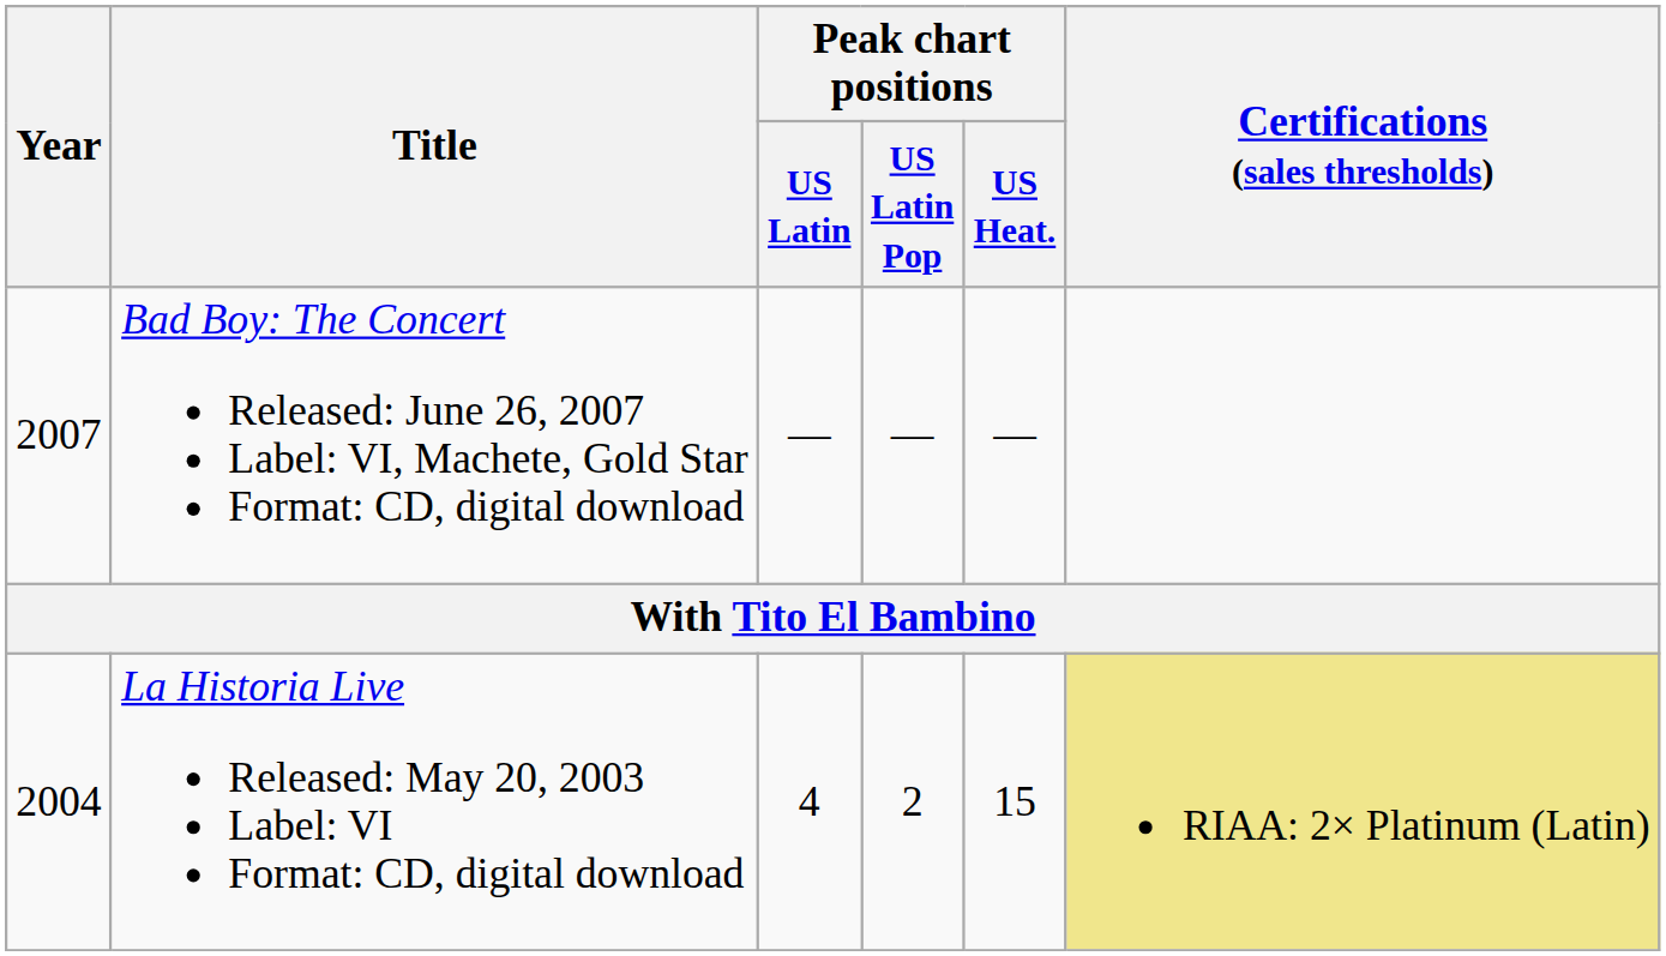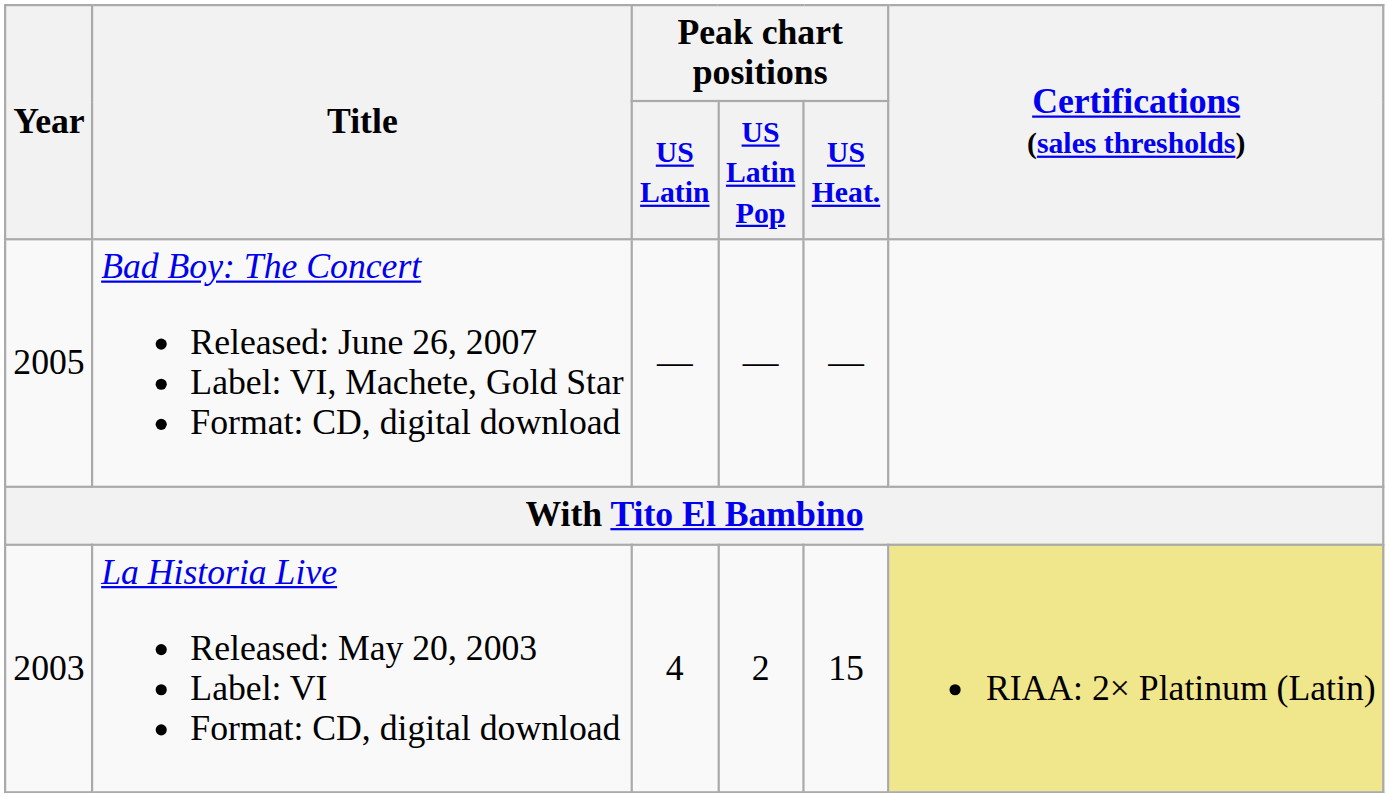row 3 | Year: 2007 -> 2005
row 5 | Year: 2004 -> 2003
